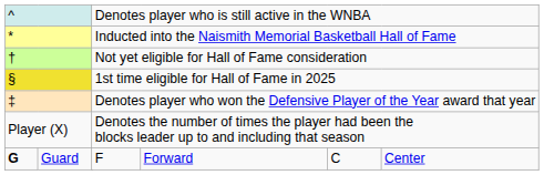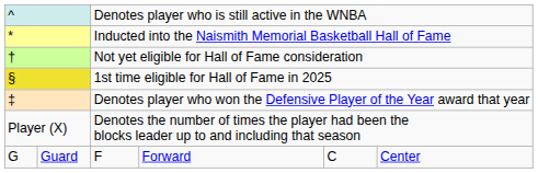Guard | column 1: bold -> normal
